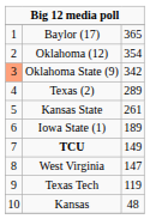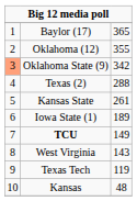Oklahoma (12) | column 3: 354 -> 355
Texas (2) | column 3: 289 -> 288
West Virginia | column 3: 147 -> 143
